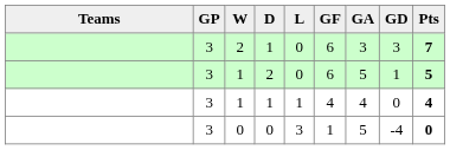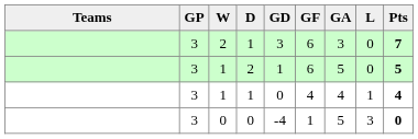columns swapped: L <-> GD
